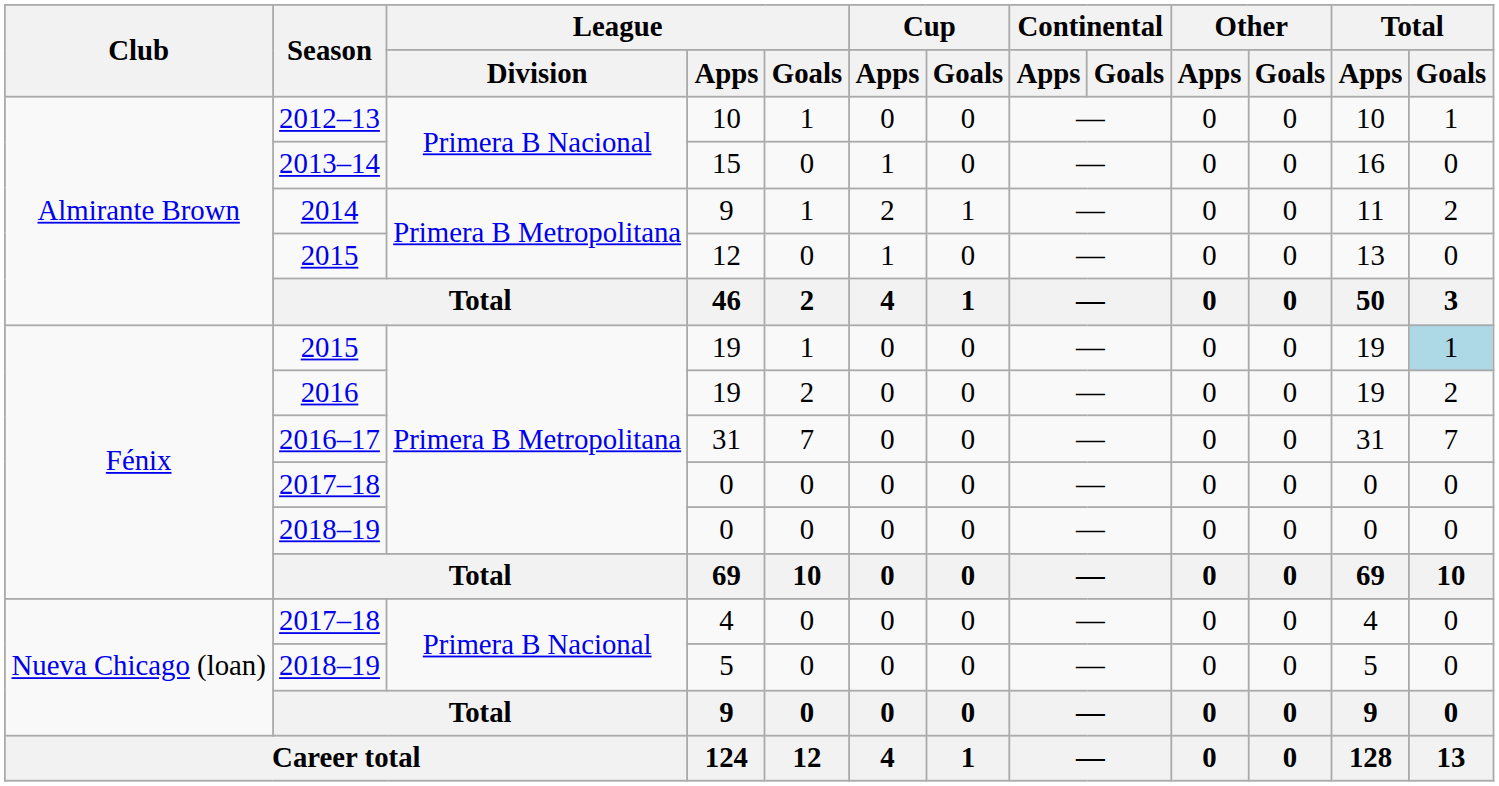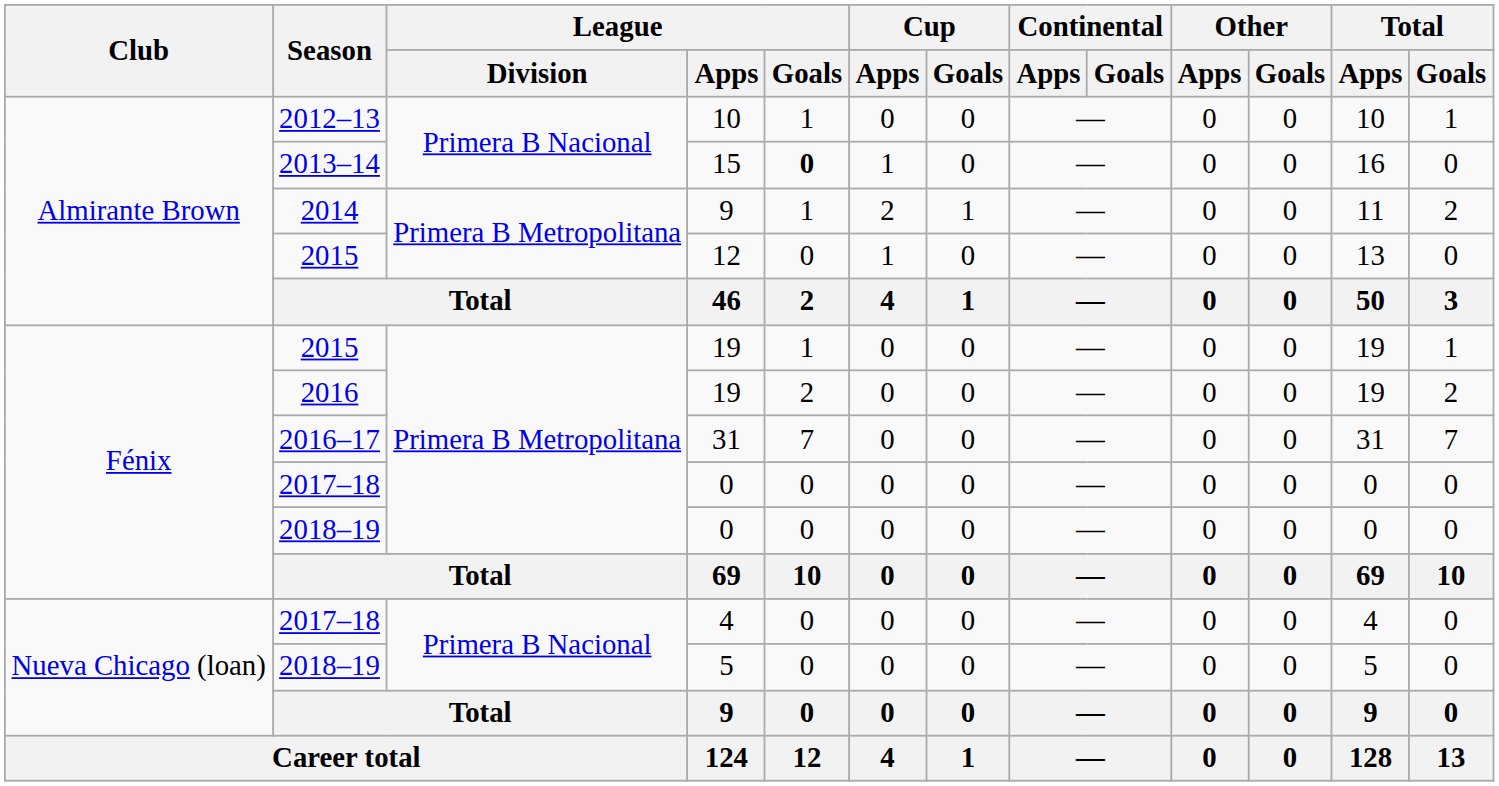15 | League / Goals: normal -> bold
2015 / 19 | Total / Goals: lightblue background -> no background
